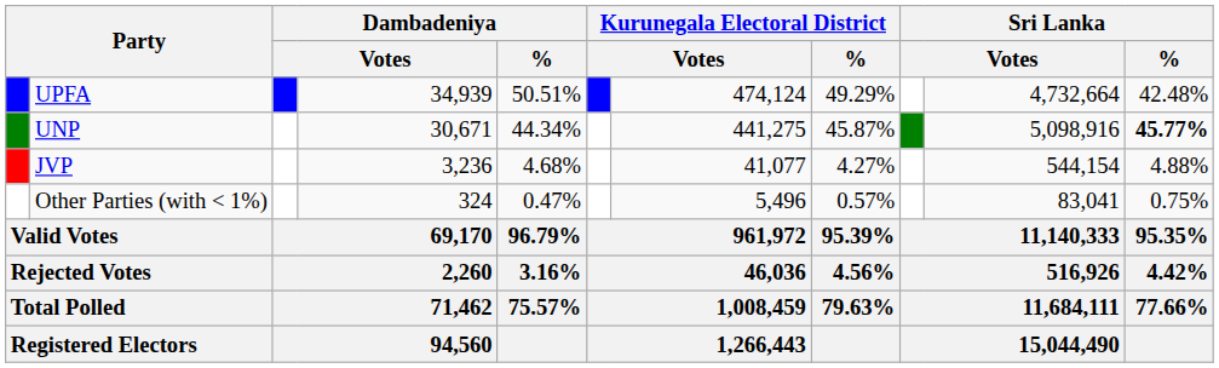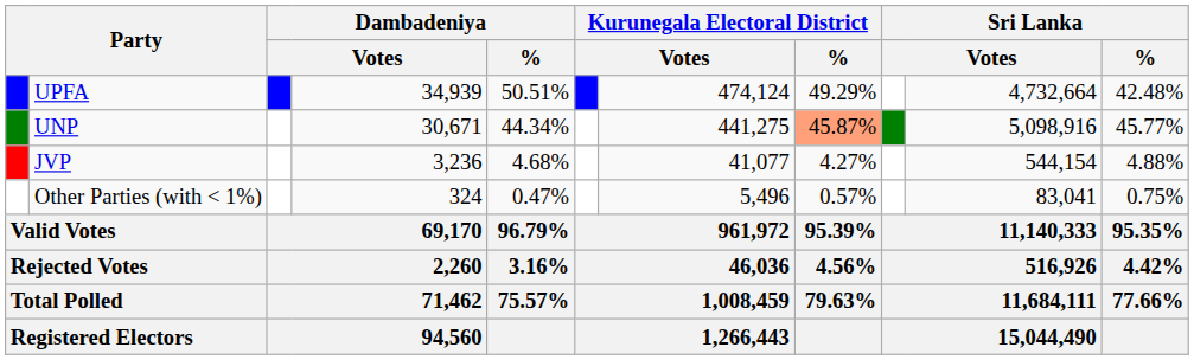UNP | Kurunegala Electoral District / %: no background -> lightsalmon background
UNP | Sri Lanka / %: bold -> normal
